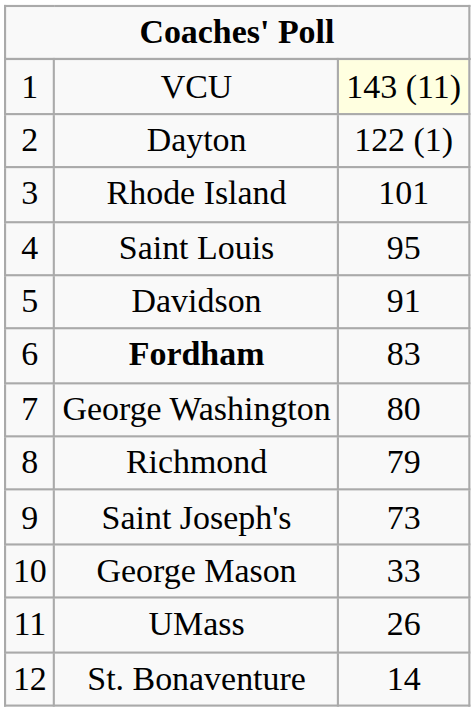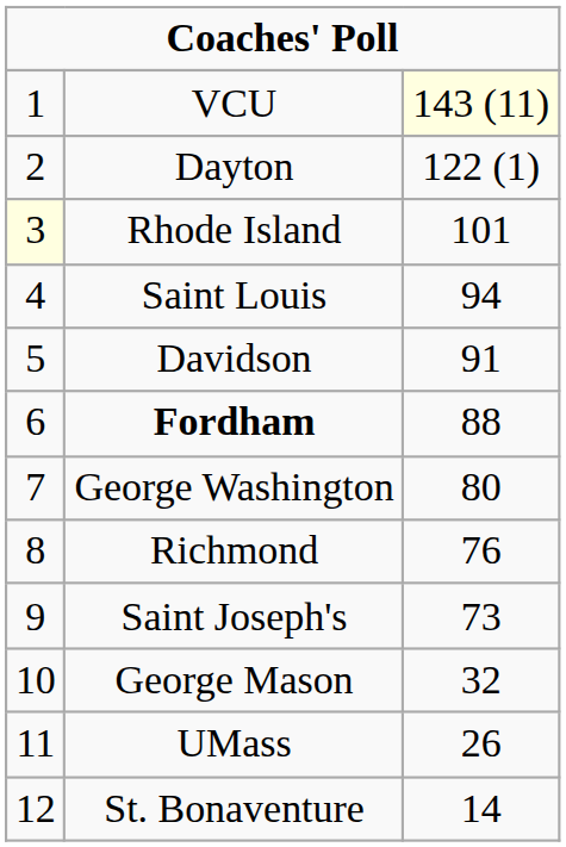Rhode Island | column 1: no background -> lightyellow background
Saint Louis | column 3: 95 -> 94
Fordham | column 3: 83 -> 88
Richmond | column 3: 79 -> 76
George Mason | column 3: 33 -> 32
